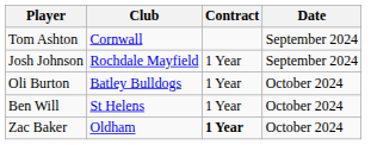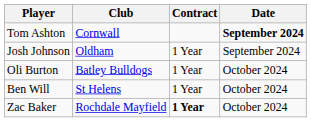Tom Ashton | Date: normal -> bold
Josh Johnson | Club: Rochdale Mayfield -> Oldham
Zac Baker | Club: Oldham -> Rochdale Mayfield
